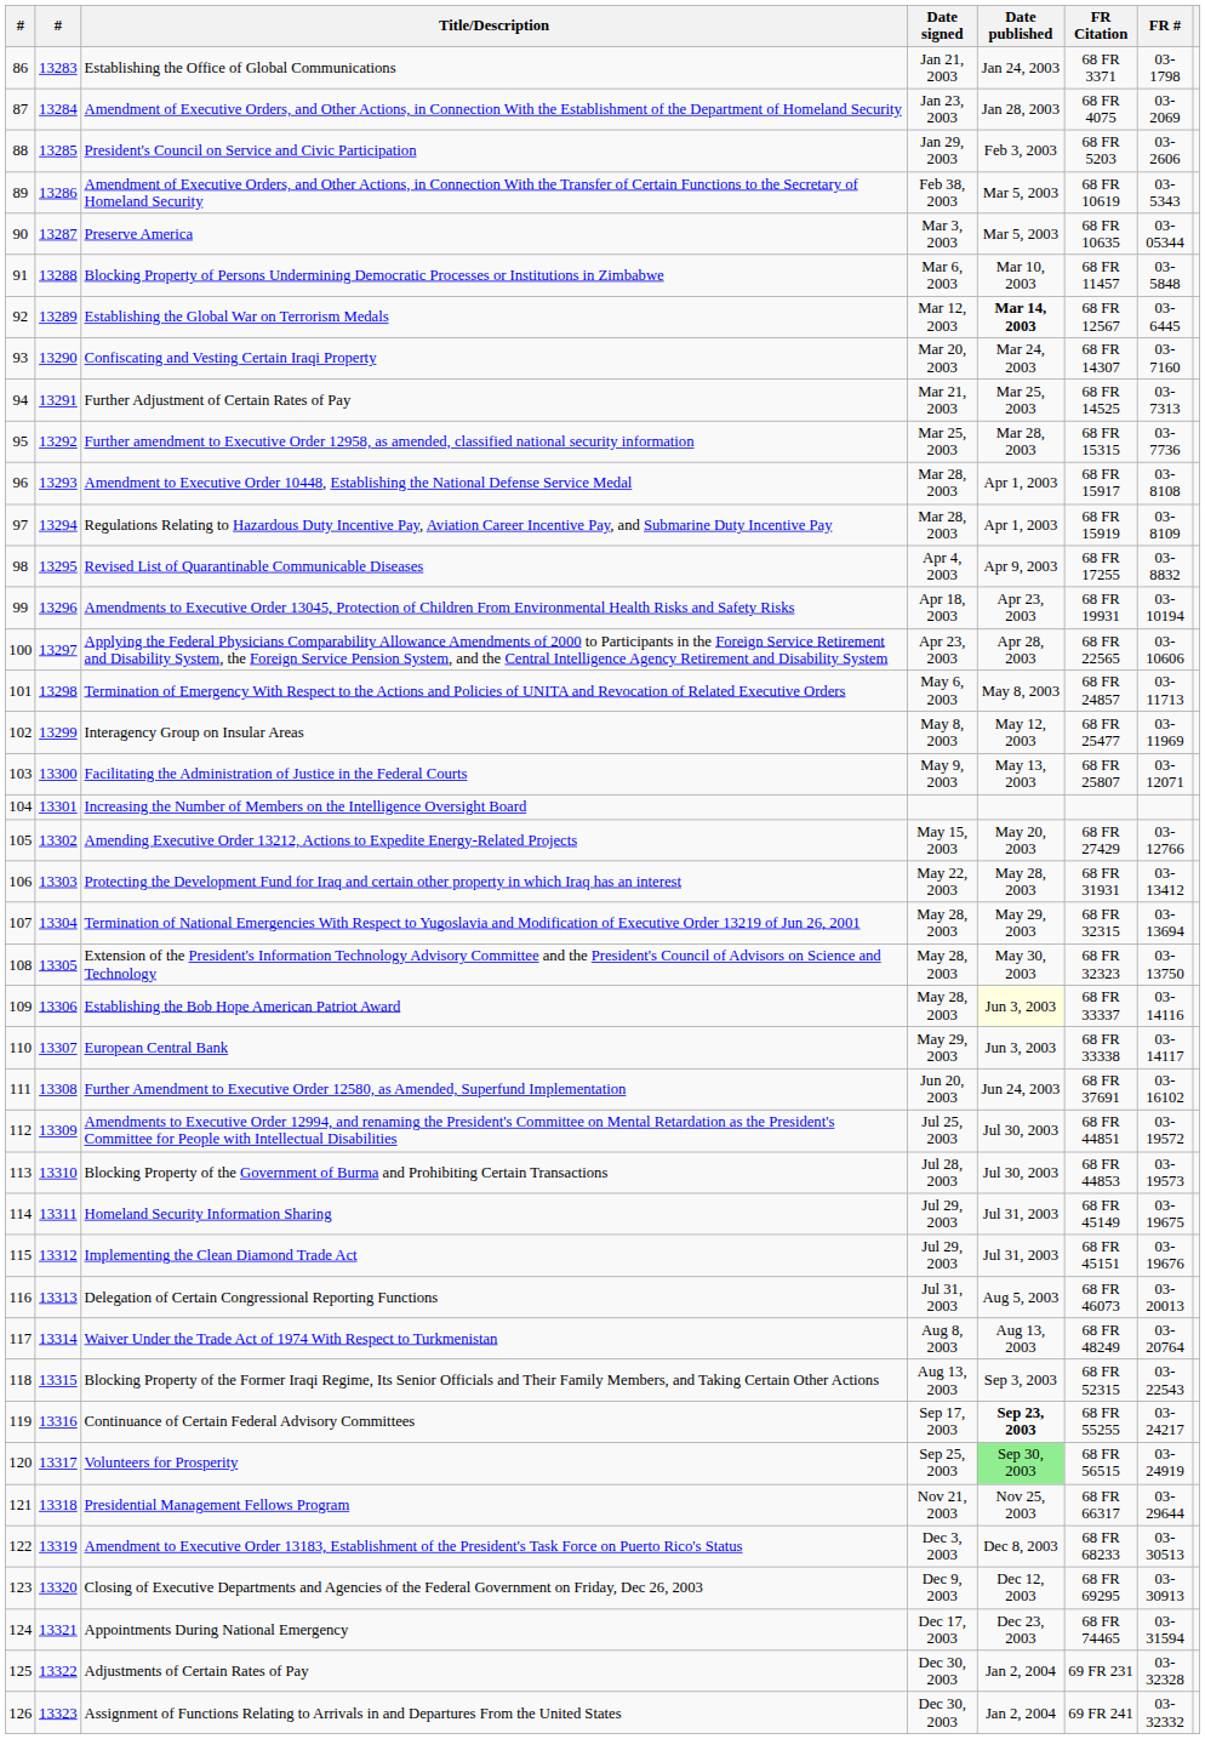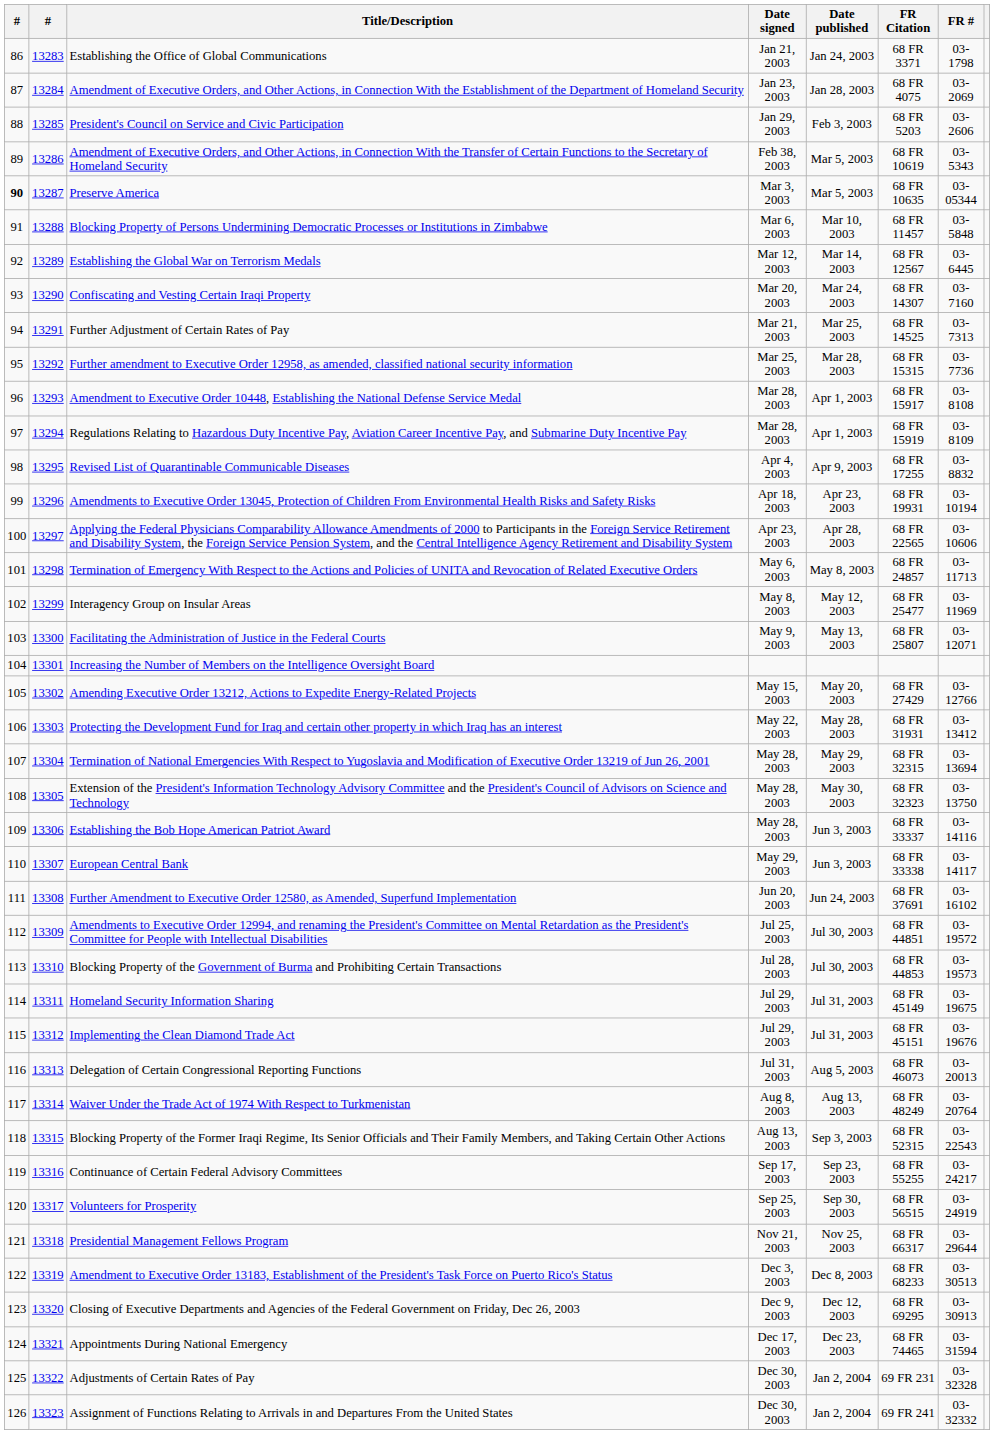Preserve America | column 1: normal -> bold
Establishing the Global War on Terrorism Medals | Date published: bold -> normal
Establishing the Bob Hope American Patriot Award | Date published: lightyellow background -> no background
Continuance of Certain Federal Advisory Committees | Date published: bold -> normal
Volunteers for Prosperity | Date published: lightgreen background -> no background
